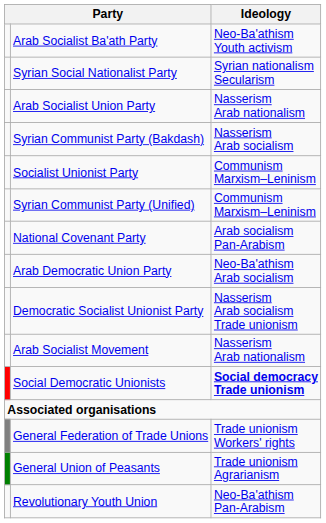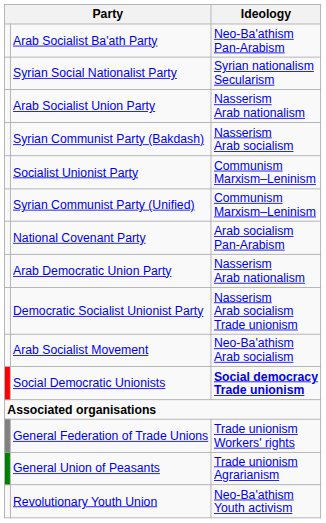Arab Socialist Ba'ath Party | Ideology: Neo-Ba'athism Youth activism -> Neo-Ba'athism Pan-Arabism
Arab Democratic Union Party | Ideology: Neo-Ba'athism Arab socialism -> Nasserism Arab nationalism
Arab Socialist Movement | Ideology: Nasserism Arab nationalism -> Neo-Ba'athism Arab socialism
Revolutionary Youth Union | Ideology: Neo-Ba'athism Pan-Arabism -> Neo-Ba'athism Youth activism
